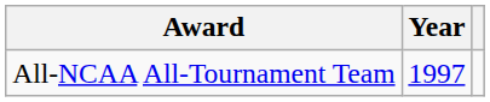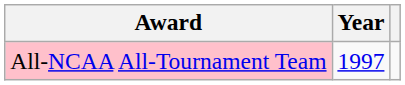row 2 | Award: no background -> pink background
